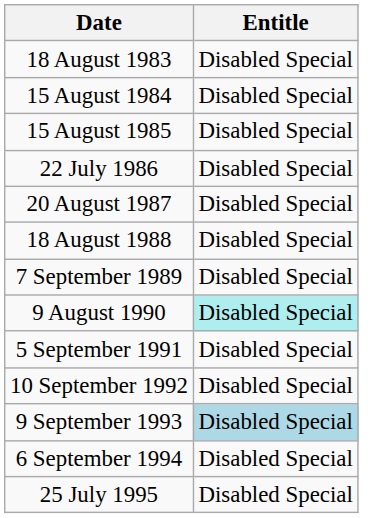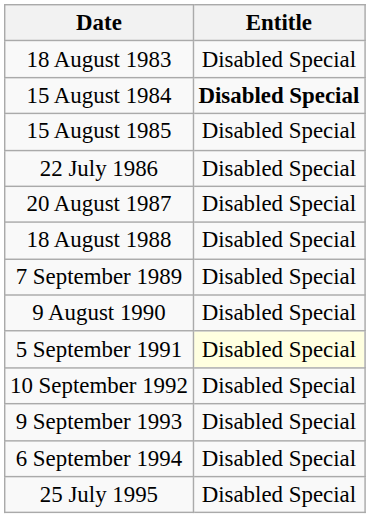15 August 1984 | Entitle: normal -> bold
9 August 1990 | Entitle: paleturquoise background -> no background
5 September 1991 | Entitle: no background -> lightyellow background
9 September 1993 | Entitle: lightblue background -> no background
